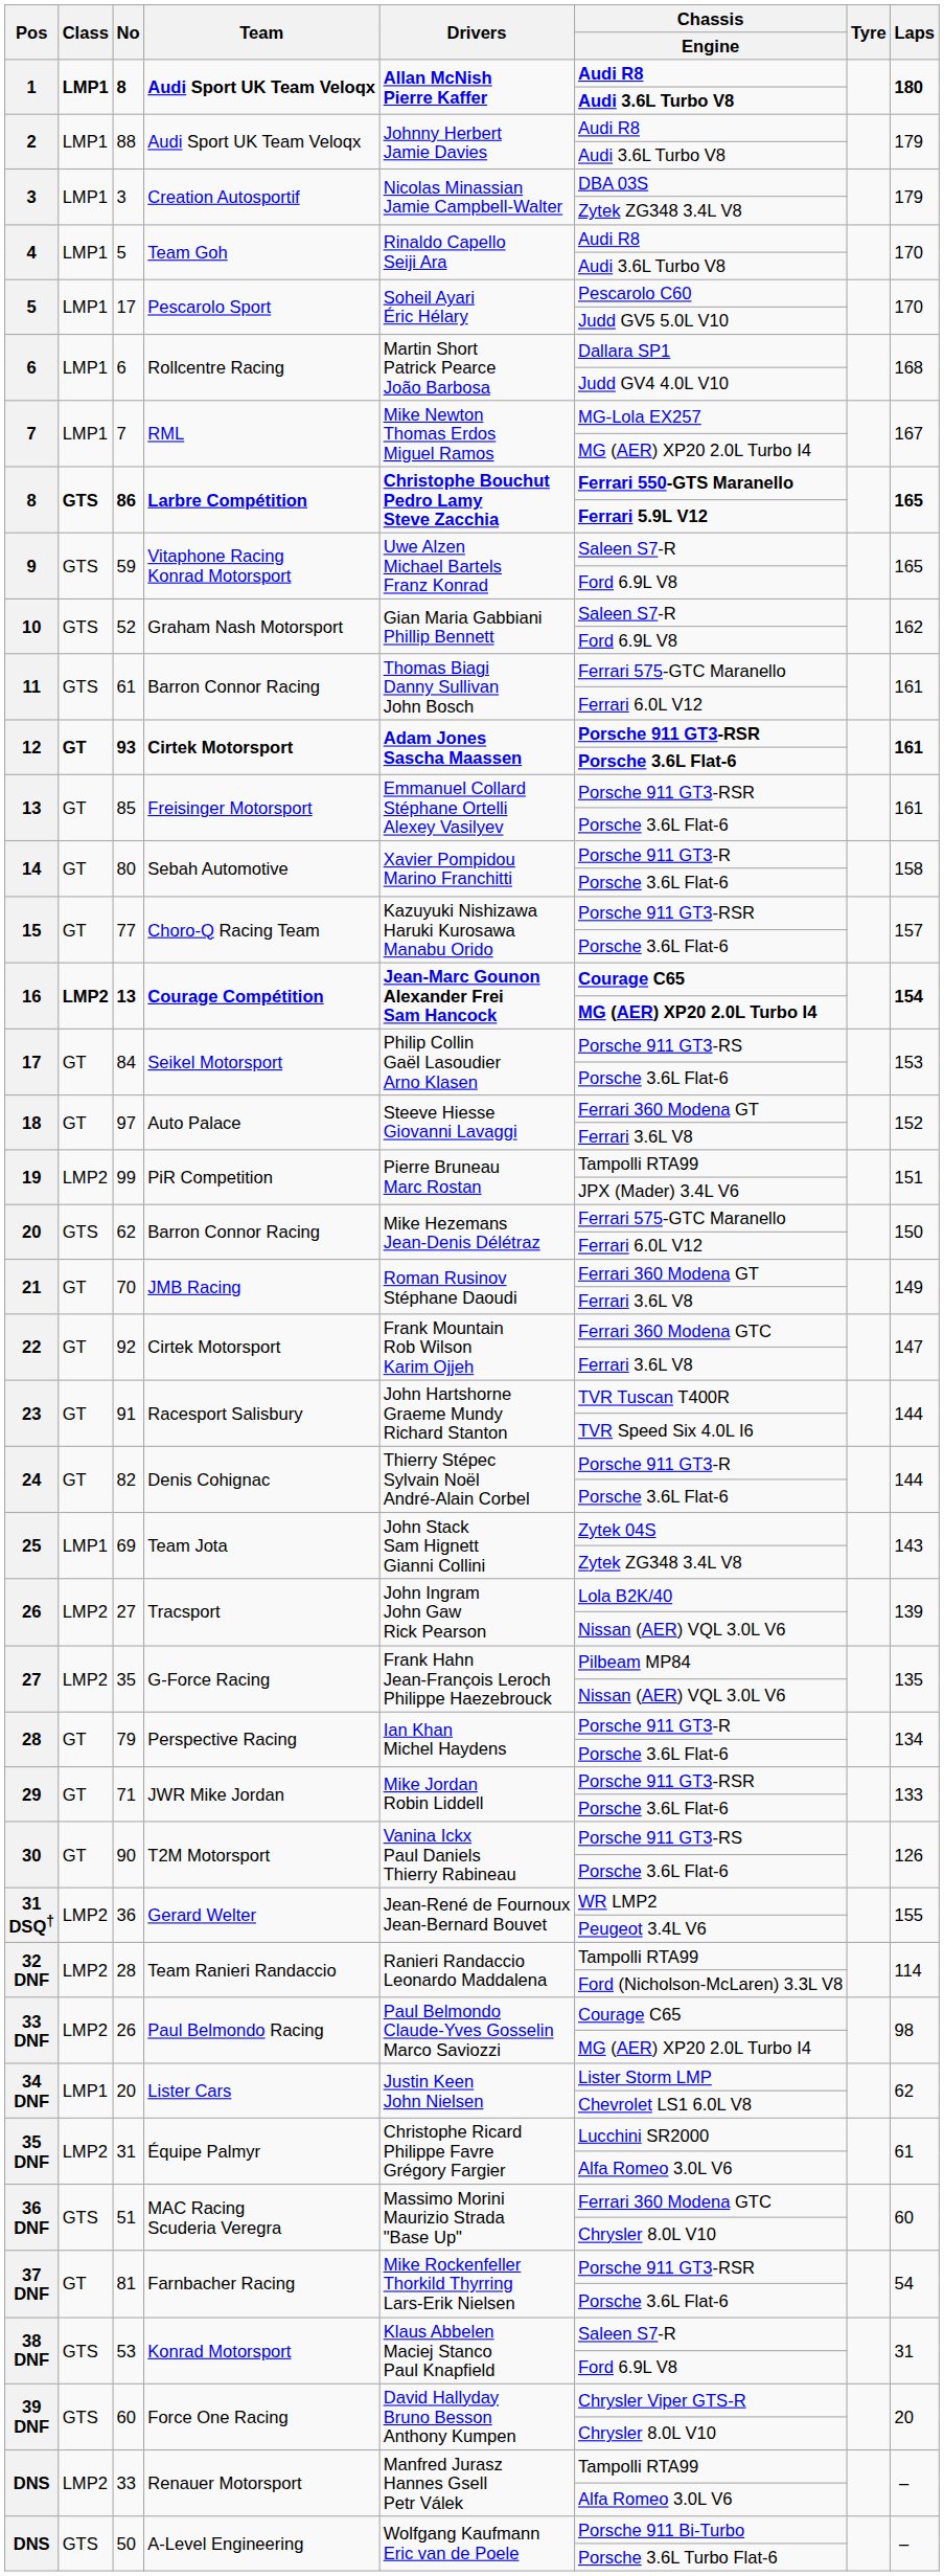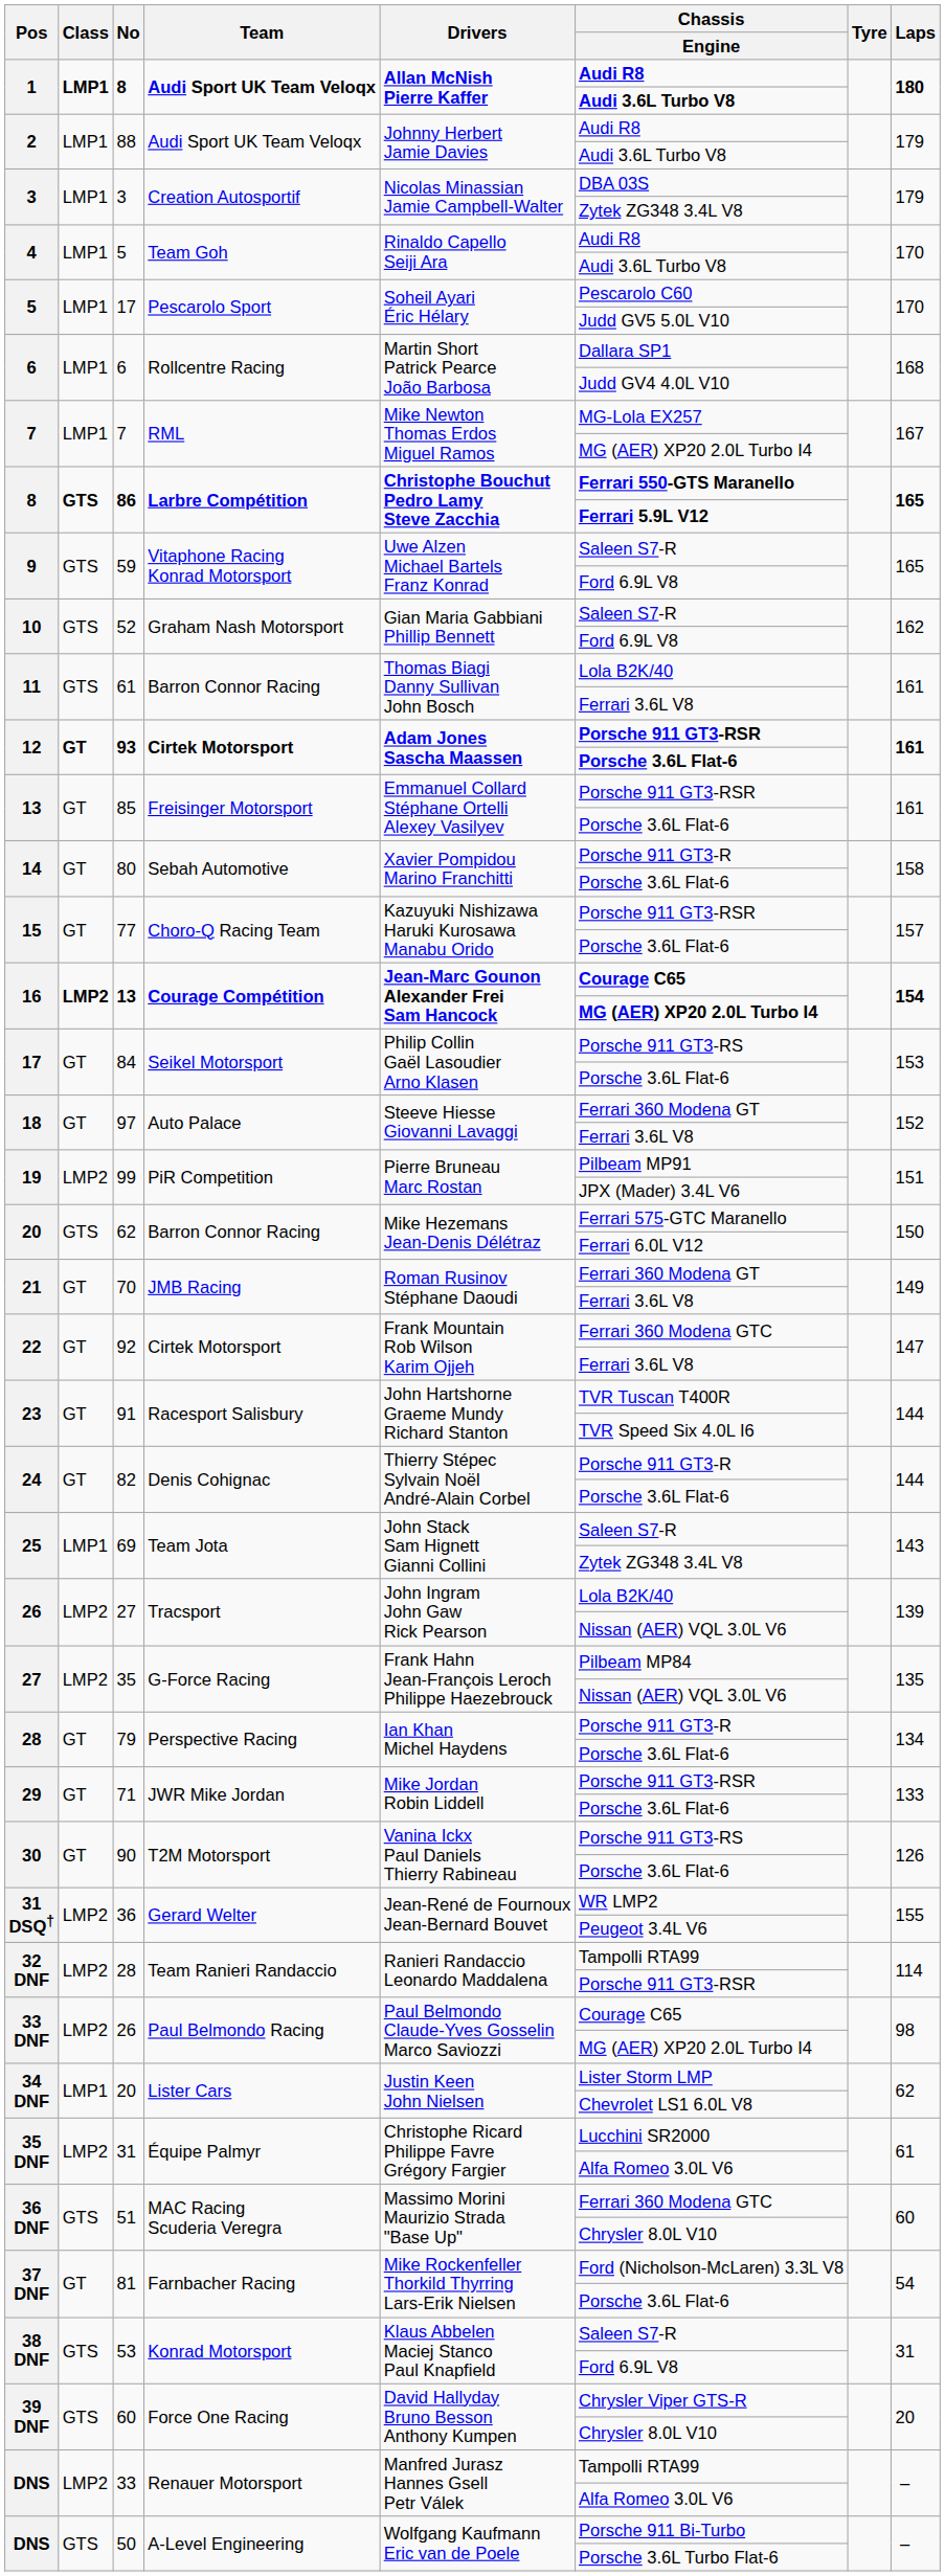row 23 | Chassis / Engine: Ferrari 575-GTC Maranello -> Lola B2K/40
row 24 | Chassis / Engine: Ferrari 6.0L V12 -> Ferrari 3.6L V8
row 39 | Chassis / Engine: Tampolli RTA99 -> Pilbeam MP91
row 51 | Chassis / Engine: Zytek 04S -> Saleen S7-R
row 66 | Chassis / Engine: Ford (Nicholson-McLaren) 3.3L V8 -> Porsche 911 GT3-RSR
row 75 | Chassis / Engine: Porsche 911 GT3-RSR -> Ford (Nicholson-McLaren) 3.3L V8
